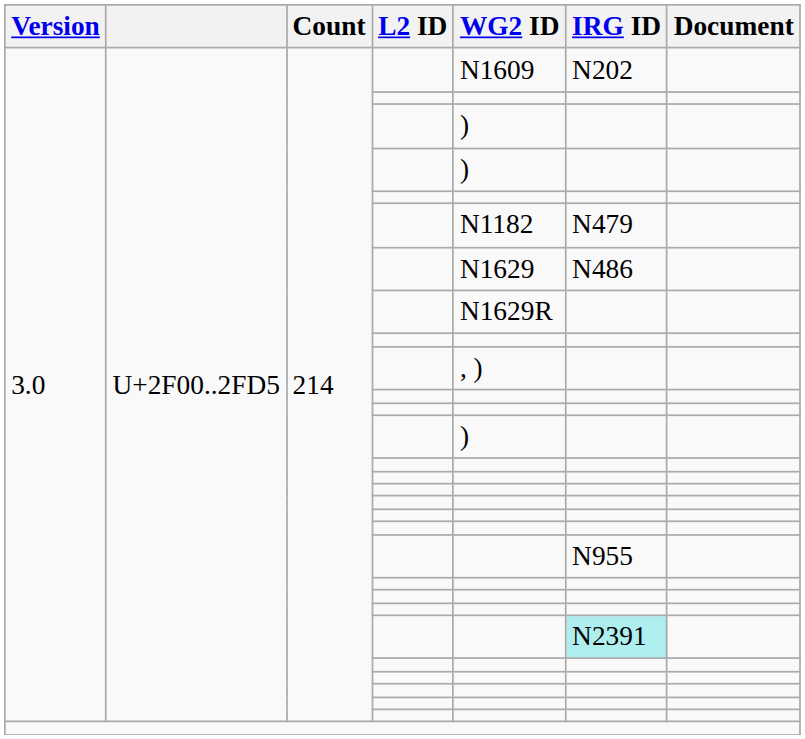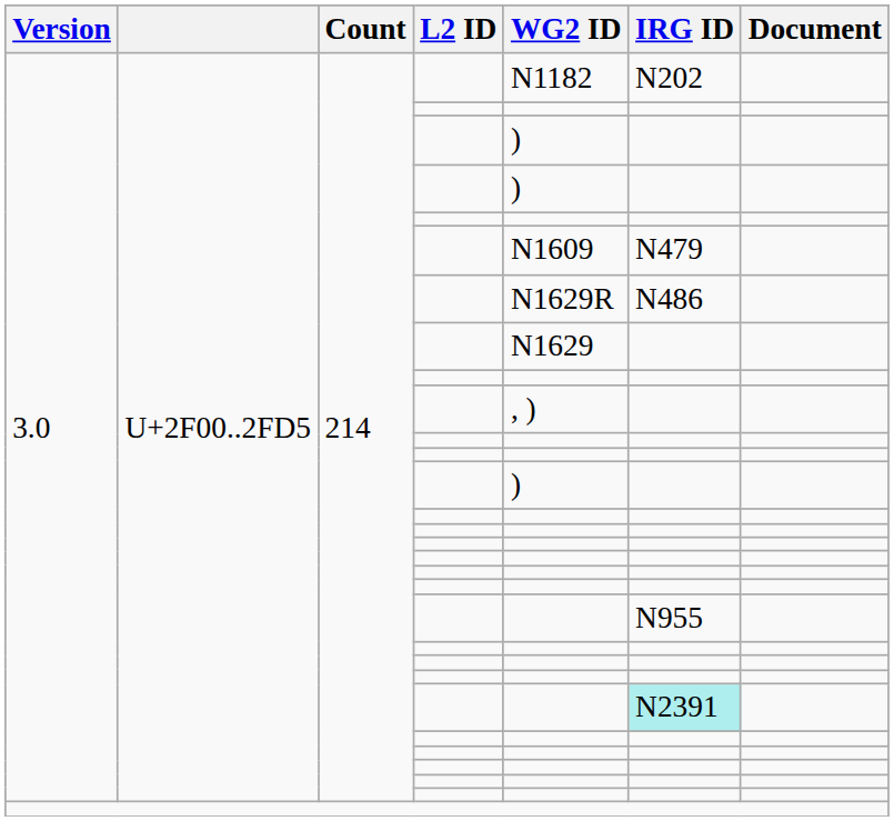row 2 | WG2 ID: N1609 -> N1182
row 7 | WG2 ID: N1182 -> N1609
row 8 | WG2 ID: N1629 -> N1629R
row 9 | WG2 ID: N1629R -> N1629
